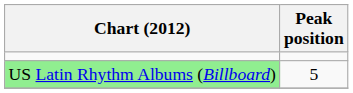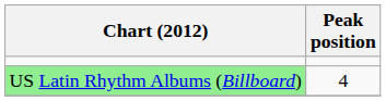row 3 | Peak position: 5 -> 4
